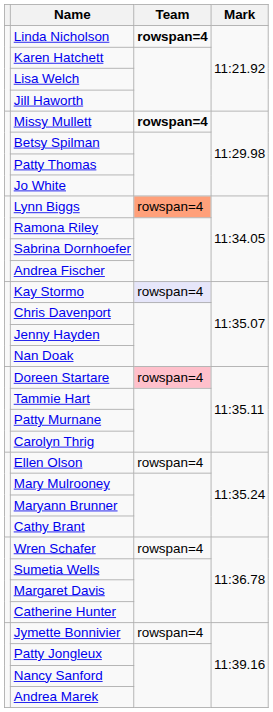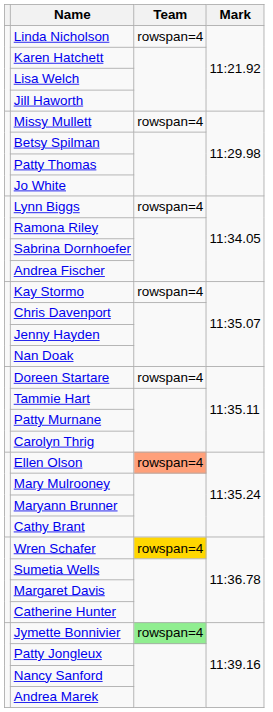Linda Nicholson | Team: bold -> normal
Missy Mullett | Team: bold -> normal
Lynn Biggs | Team: lightsalmon background -> no background
Kay Stormo | Team: lavender background -> no background
Doreen Startare | Team: pink background -> no background
Ellen Olson | Team: no background -> lightsalmon background
Wren Schafer | Team: no background -> gold background
Jymette Bonnivier | Team: no background -> lightgreen background
